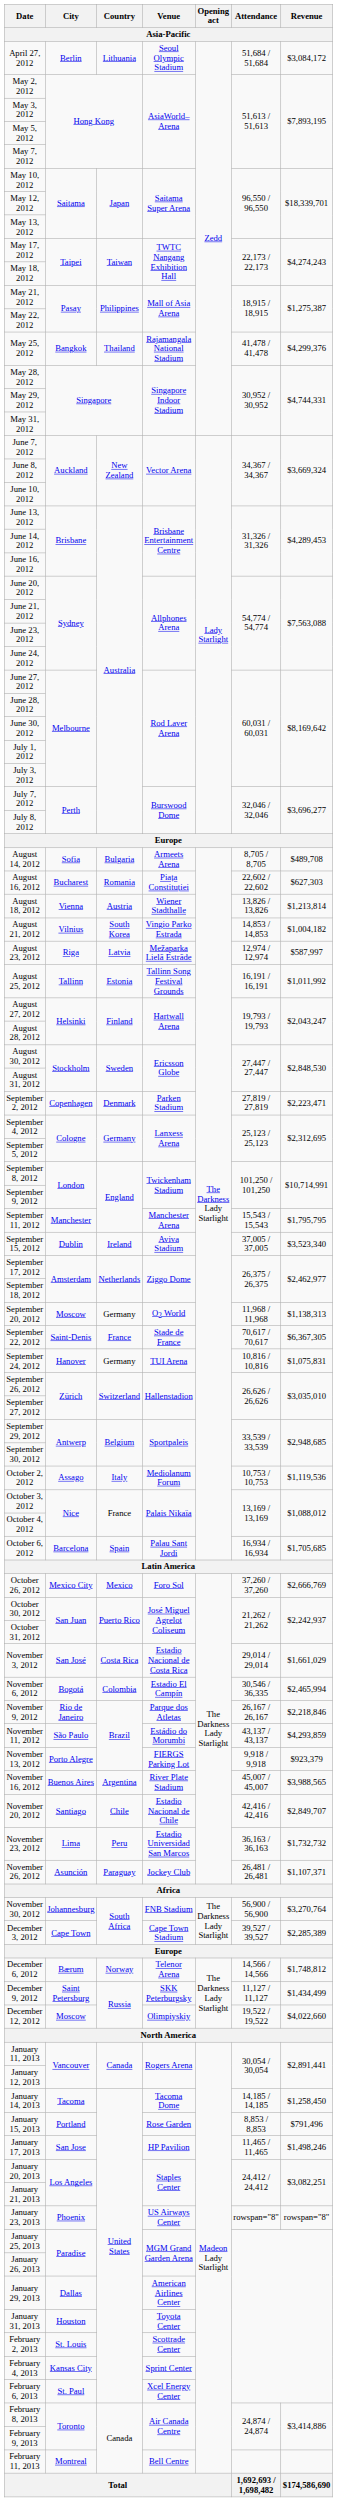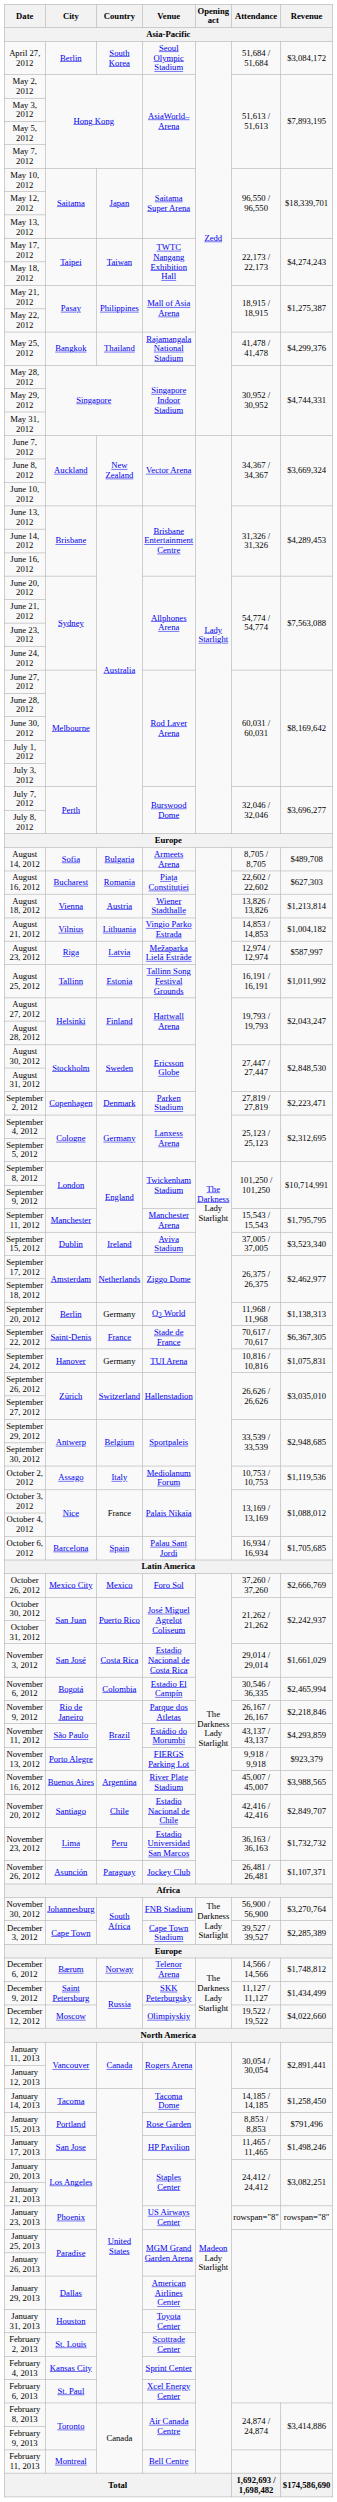April 27, 2012 | Country: Lithuania -> South Korea
August 21, 2012 | Country: South Korea -> Lithuania
September 20, 2012 | City: Moscow -> Berlin
